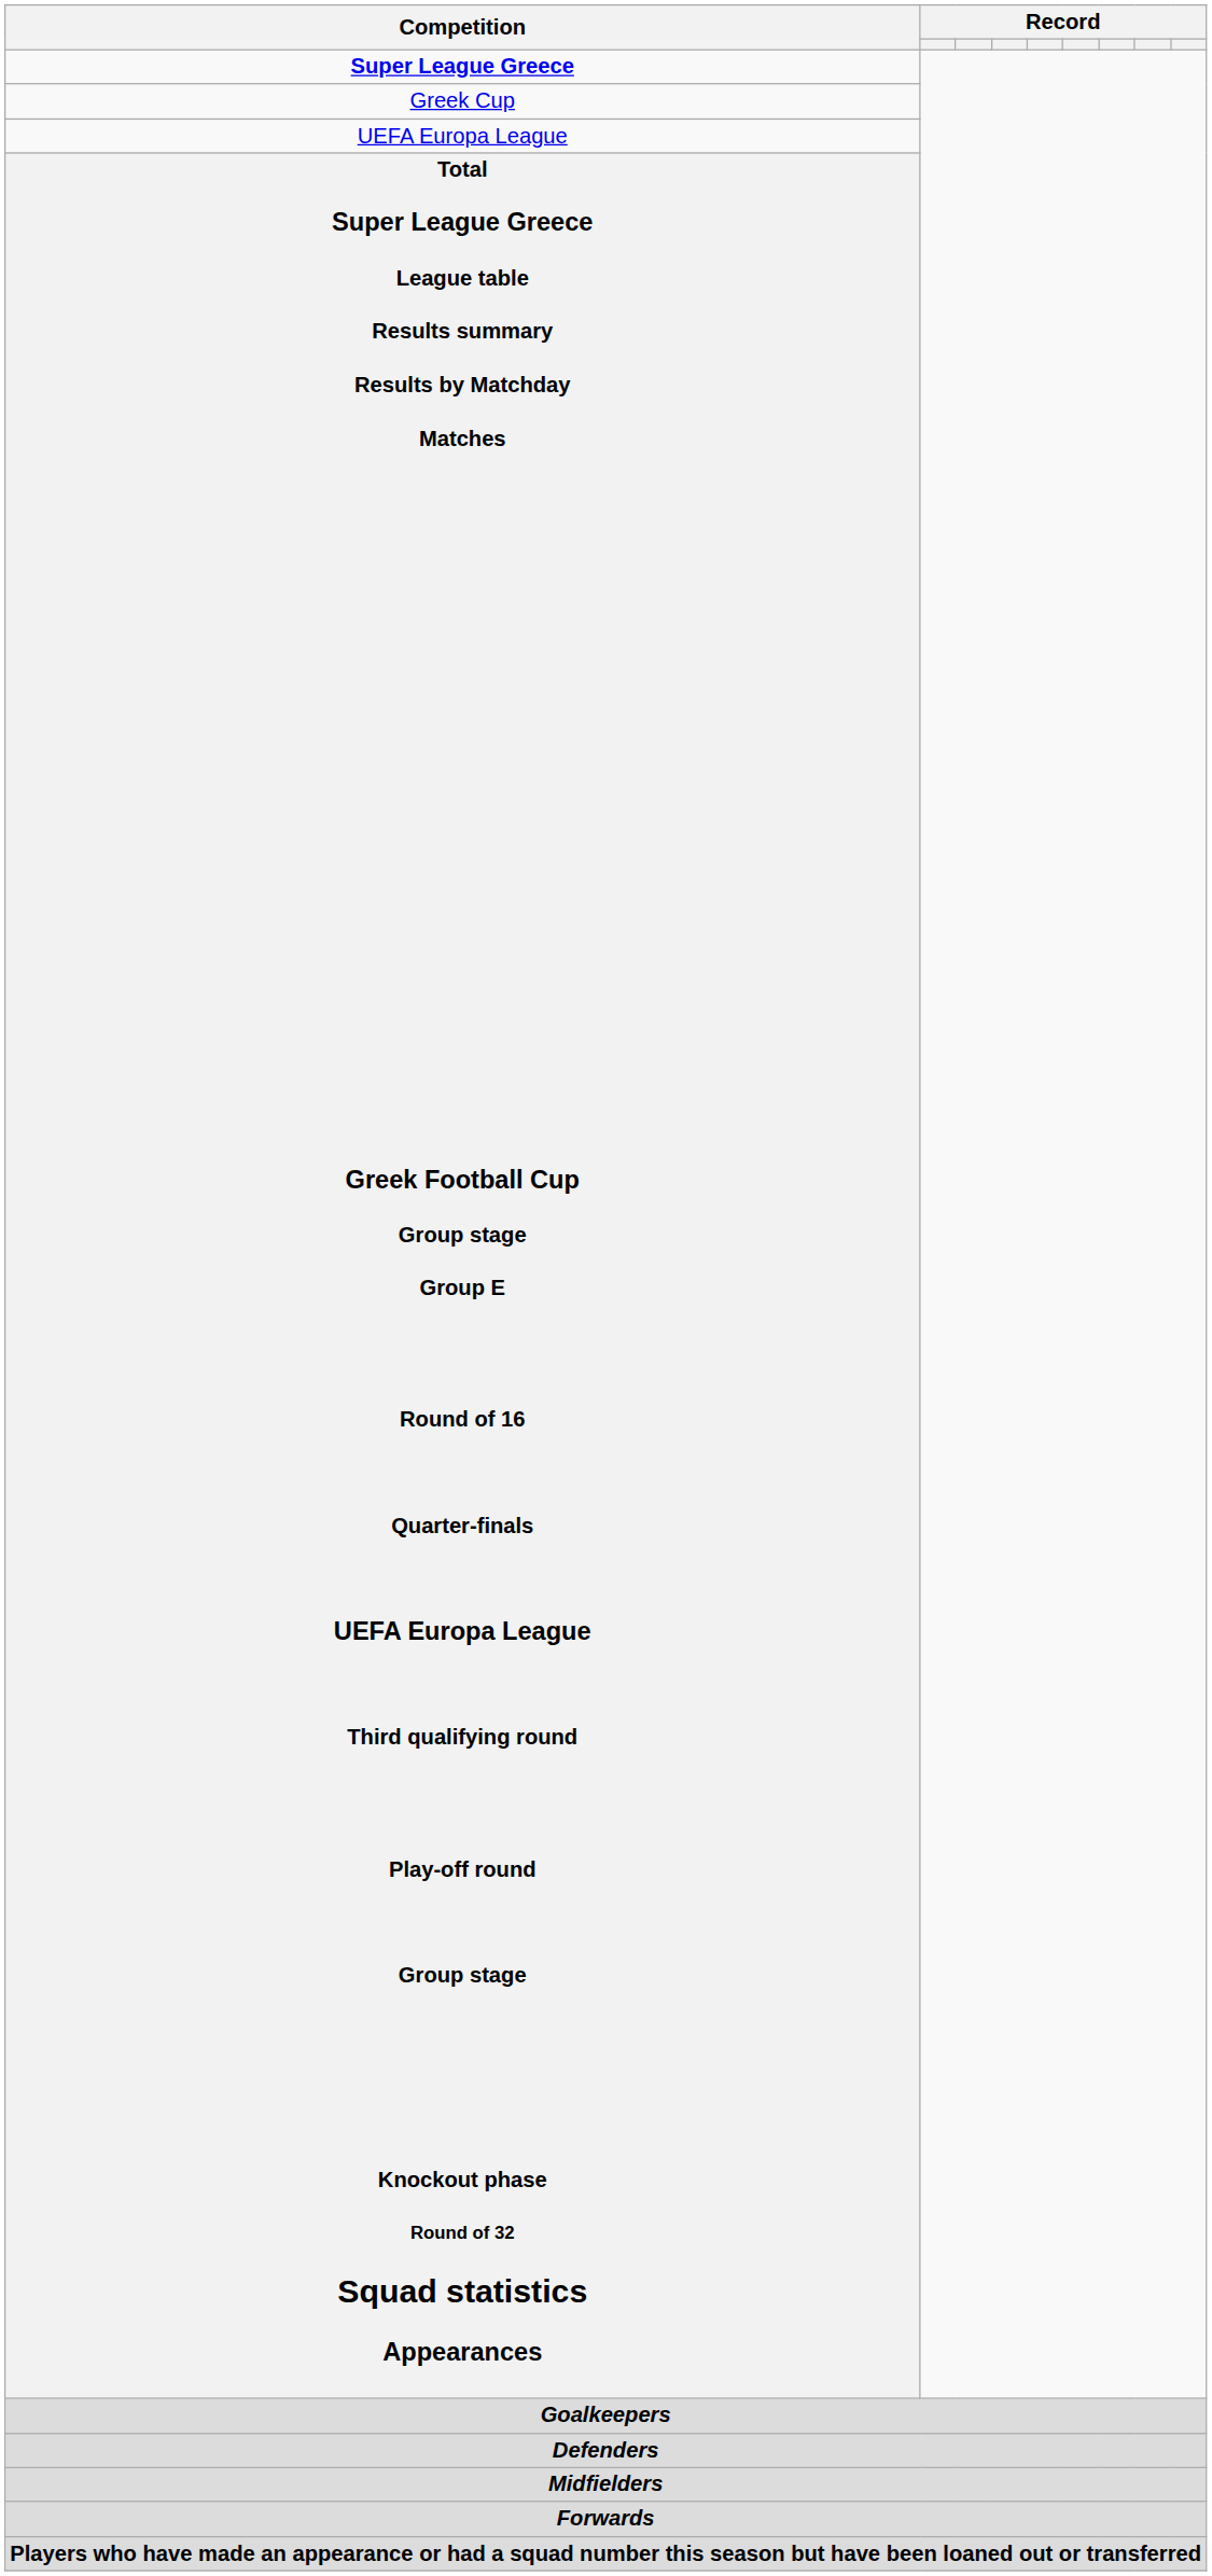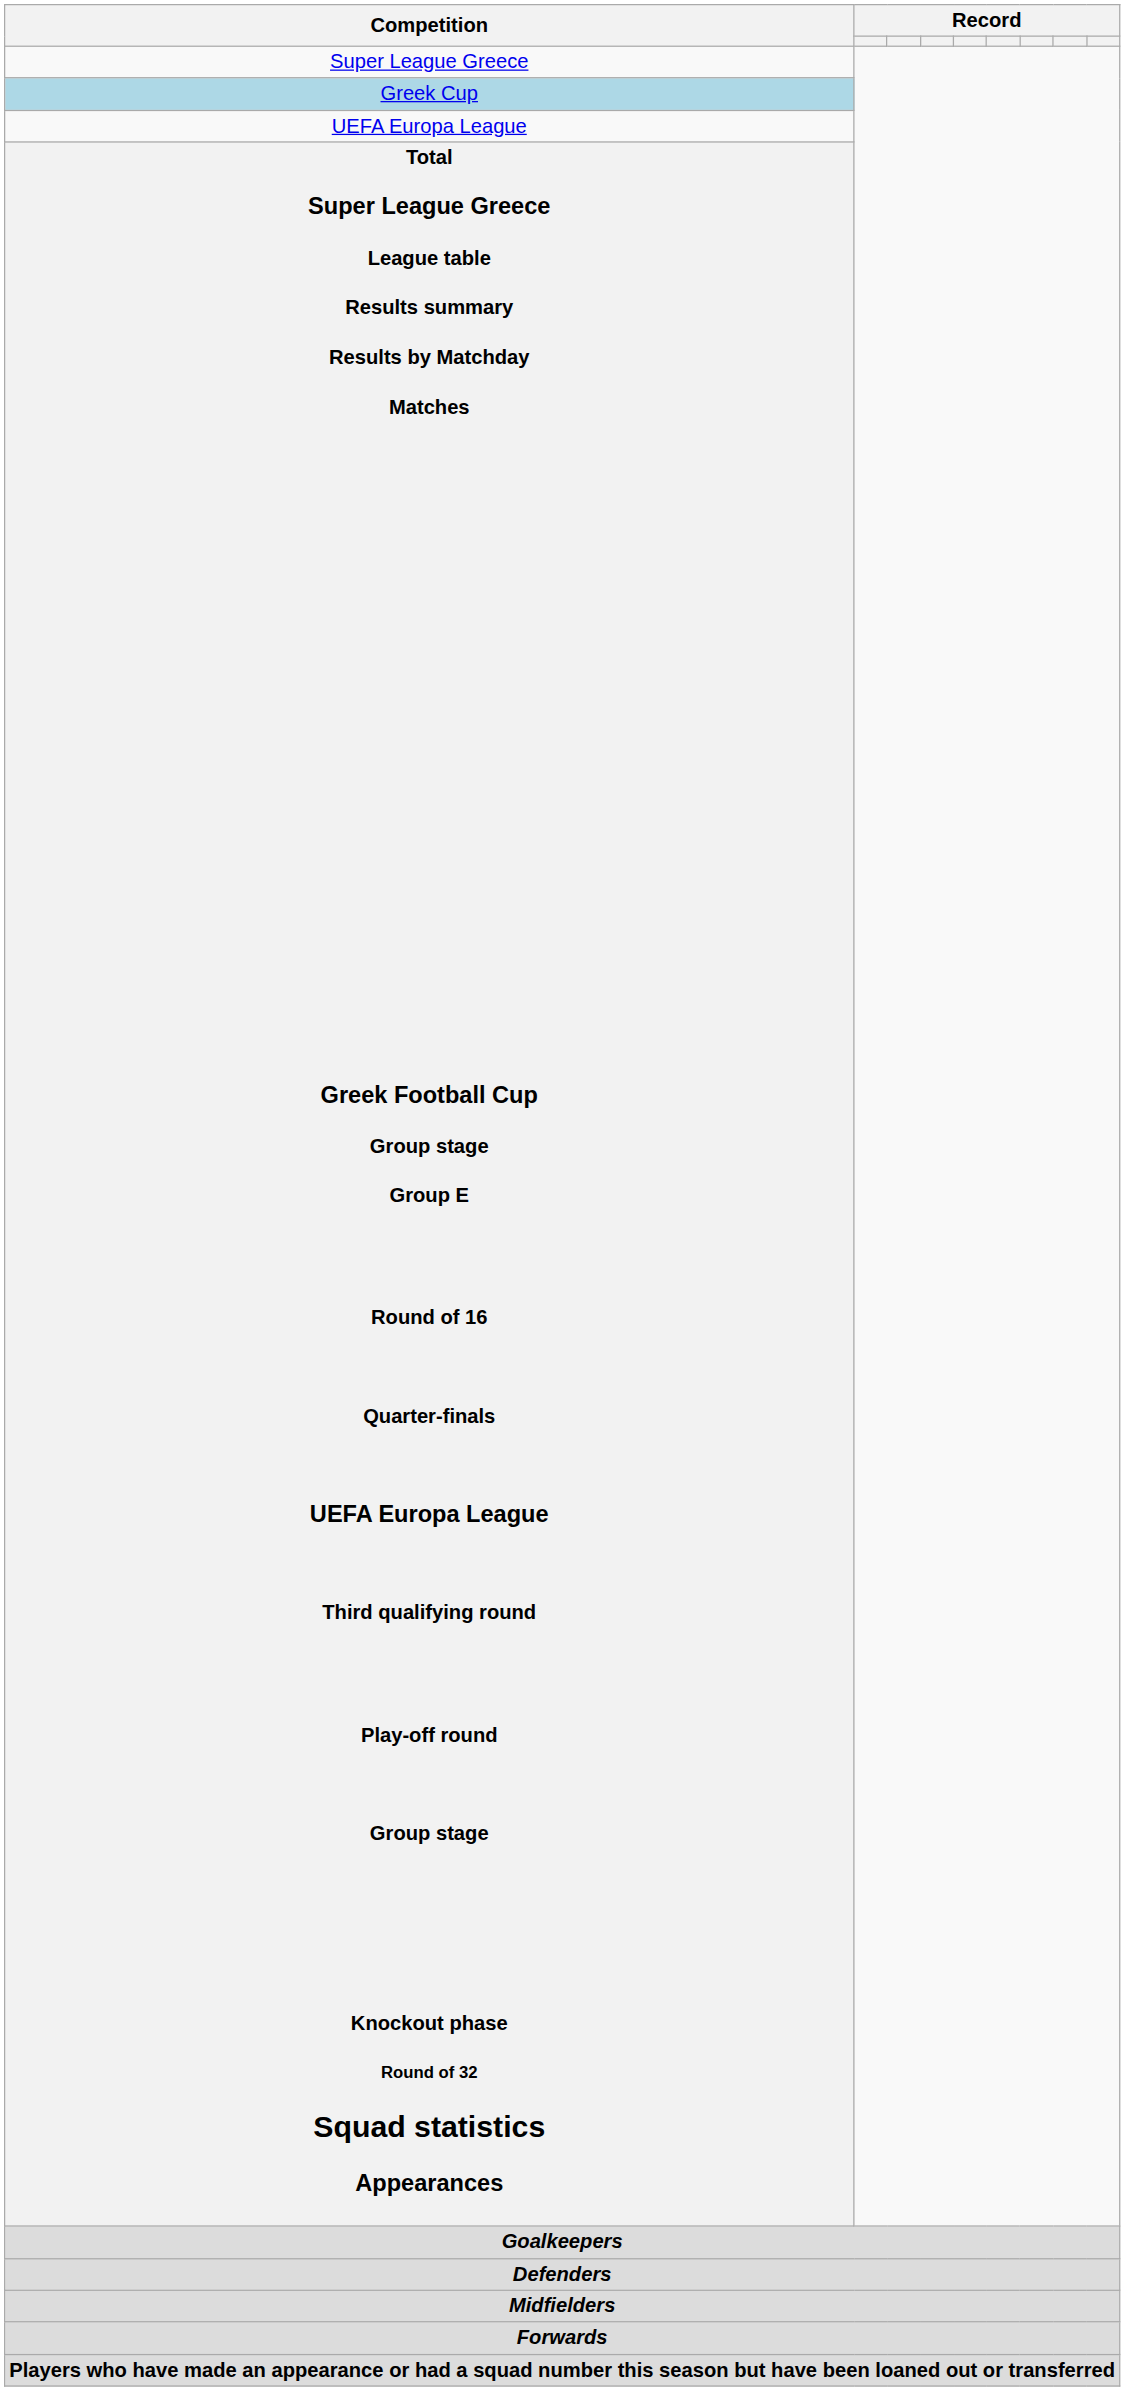Super League Greece | Competition: bold -> normal
Greek Cup | Competition: no background -> lightblue background
